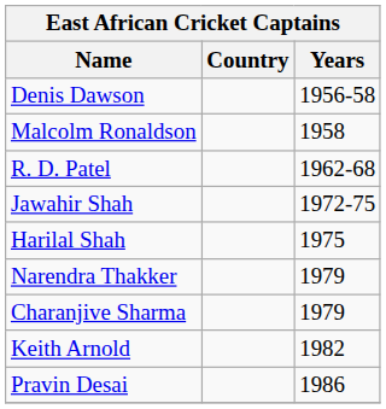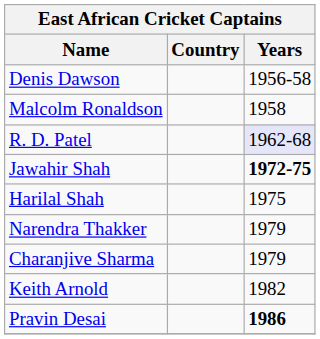R. D. Patel | Years: no background -> lavender background
Jawahir Shah | Years: normal -> bold
Pravin Desai | Years: normal -> bold
